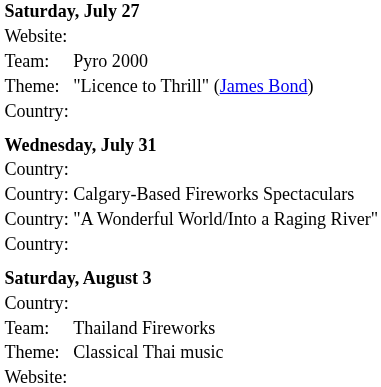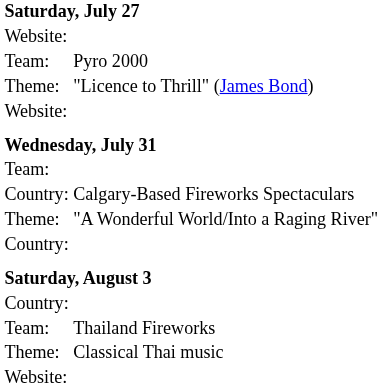row 5 | column 1: Country: -> Website:
row 7 | column 1: Country: -> Team:
row 9 | column 1: Country: -> Theme:
